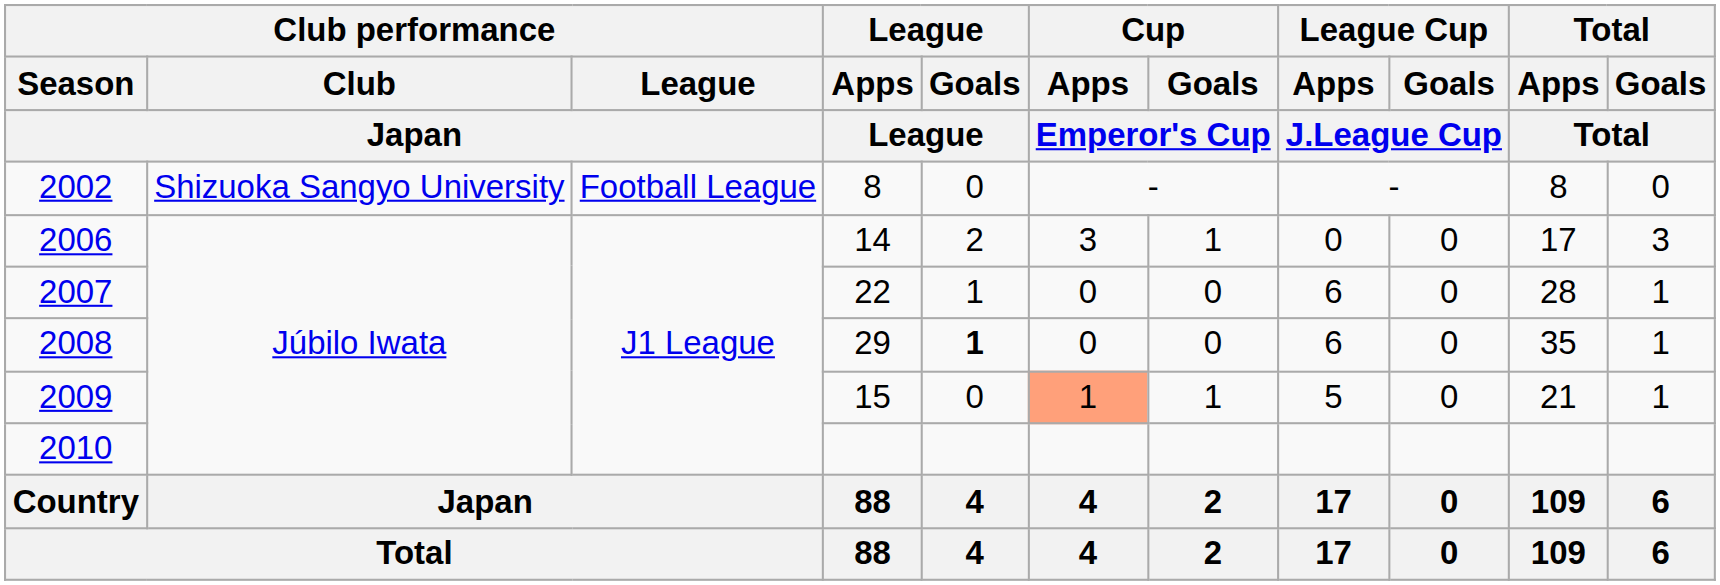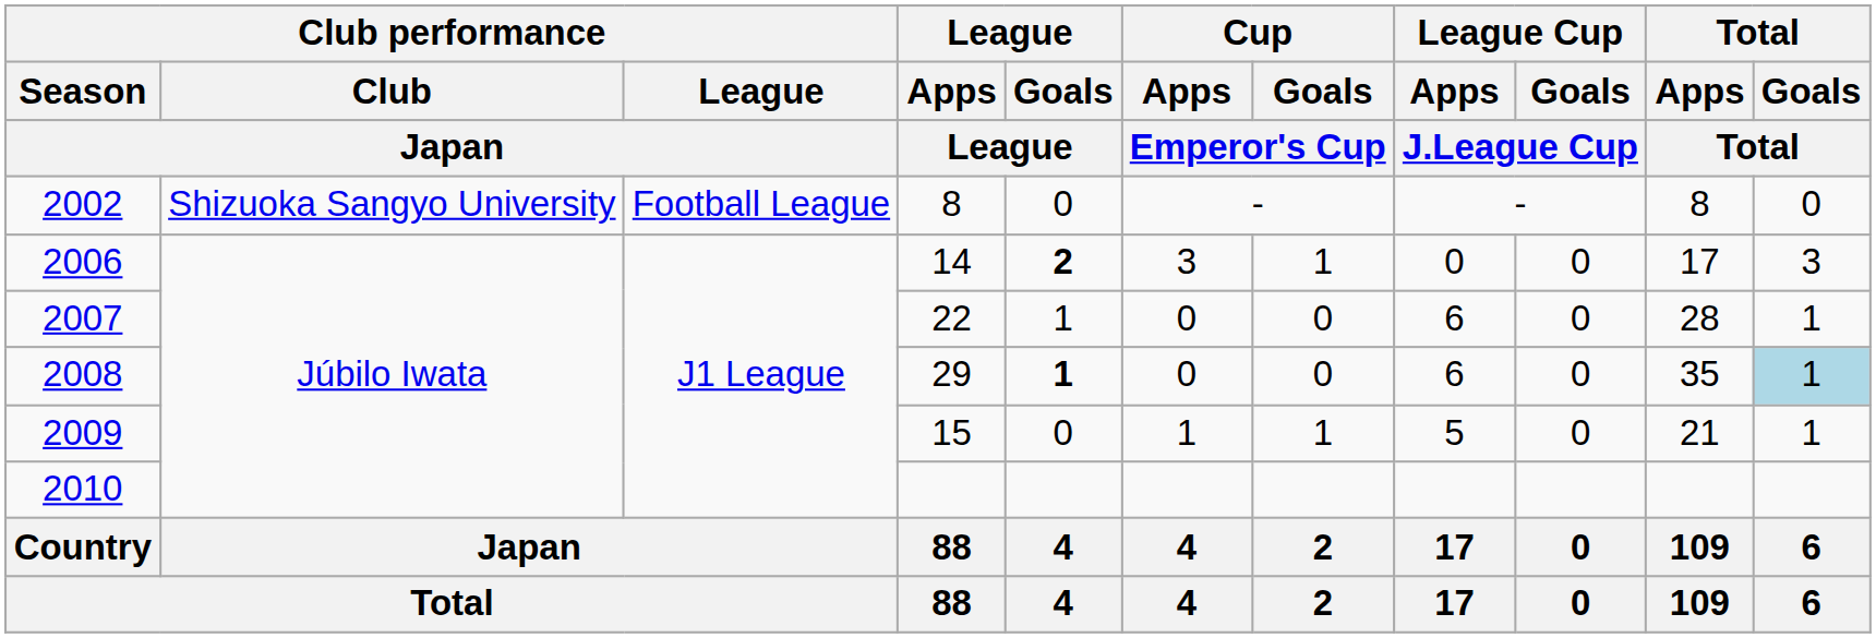2006 | League / Goals / League: normal -> bold
2008 | Total / Goals / Total: no background -> lightblue background
2009 | Cup / Apps / Emperor's Cup: lightsalmon background -> no background
